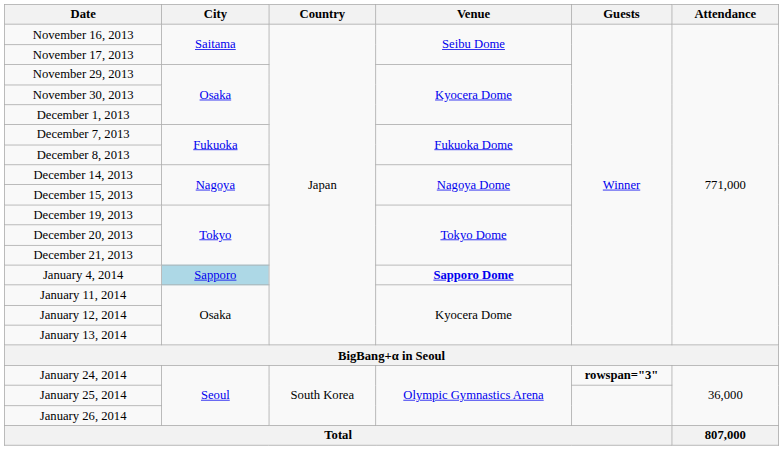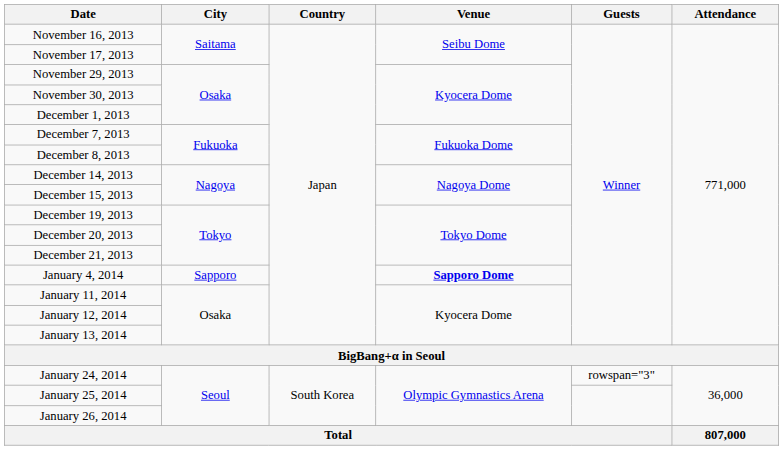January 4, 2014 | City: lightblue background -> no background
January 24, 2014 | Guests: bold -> normal
